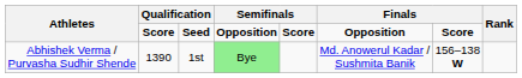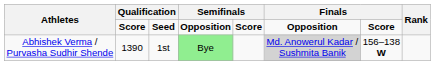Abhishek Verma / Purvasha Sudhir Shende | column 6: no background -> lightgrey background
